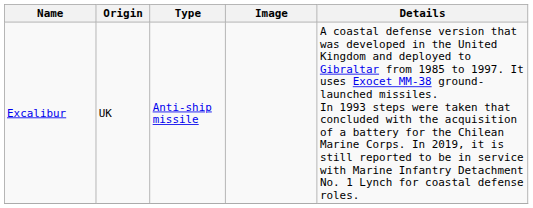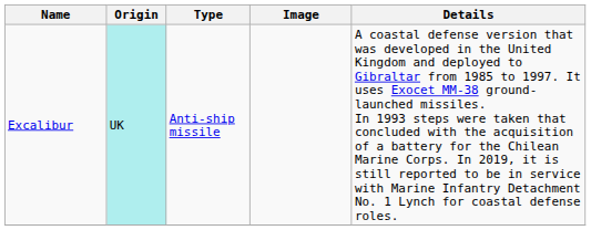Excalibur | Origin: no background -> paleturquoise background
